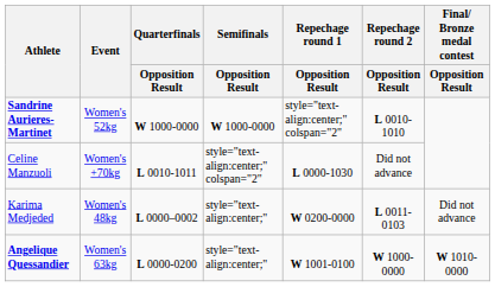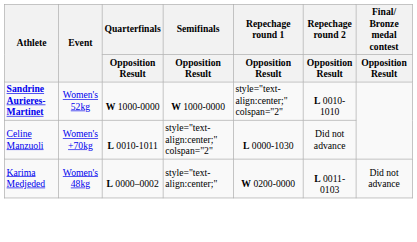- row: Angelique Quessandier | Women's 63kg | L 0000-0200 | style="text-align:center;" | W 1001-0100 | W 1000-0000 | W 1010-0000
